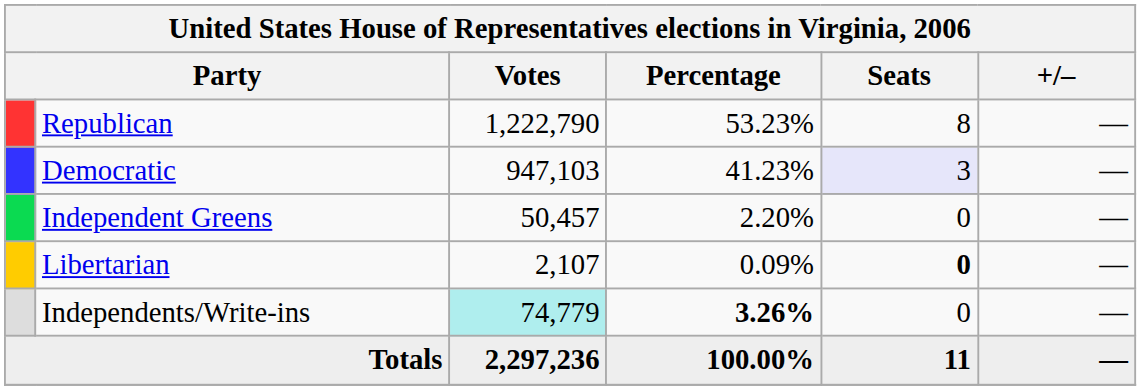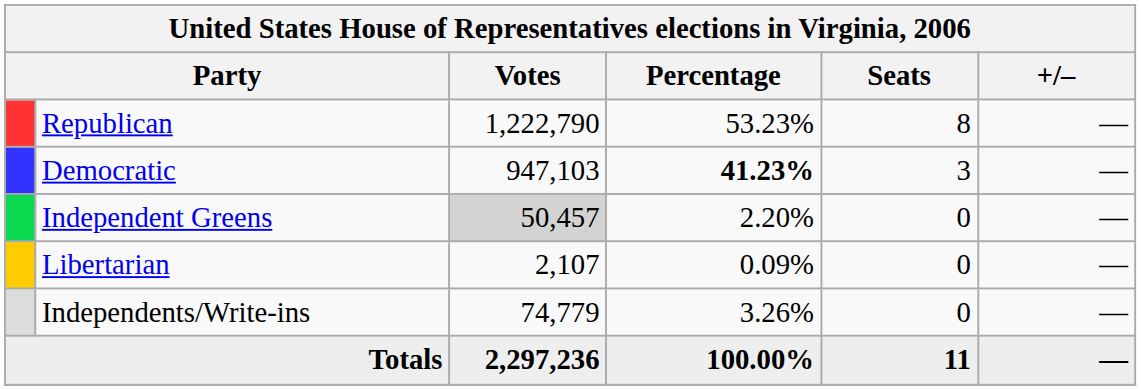Democratic | Percentage: normal -> bold
Democratic | Seats: lavender background -> no background
Independent Greens | Votes: no background -> lightgrey background
Libertarian | Seats: bold -> normal
Independents/Write-ins | Votes: paleturquoise background -> no background
Independents/Write-ins | Percentage: bold -> normal
